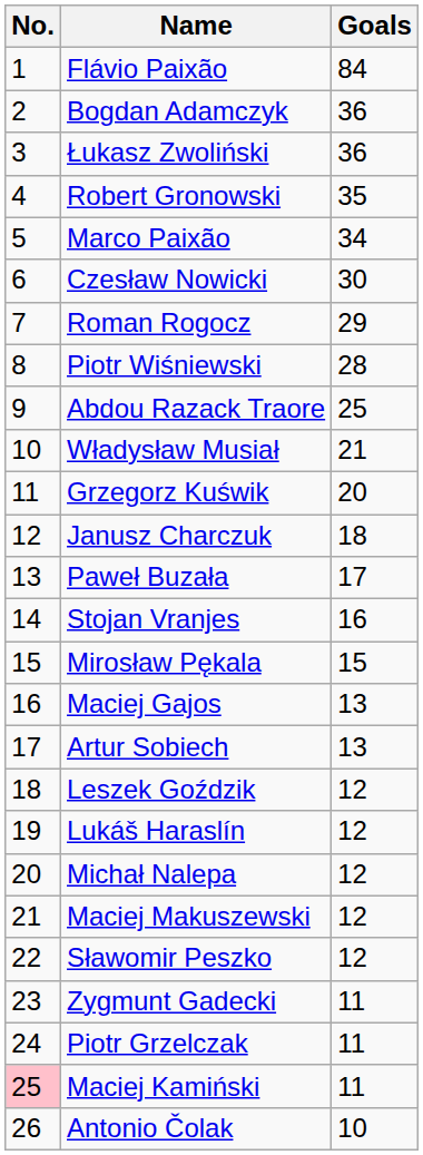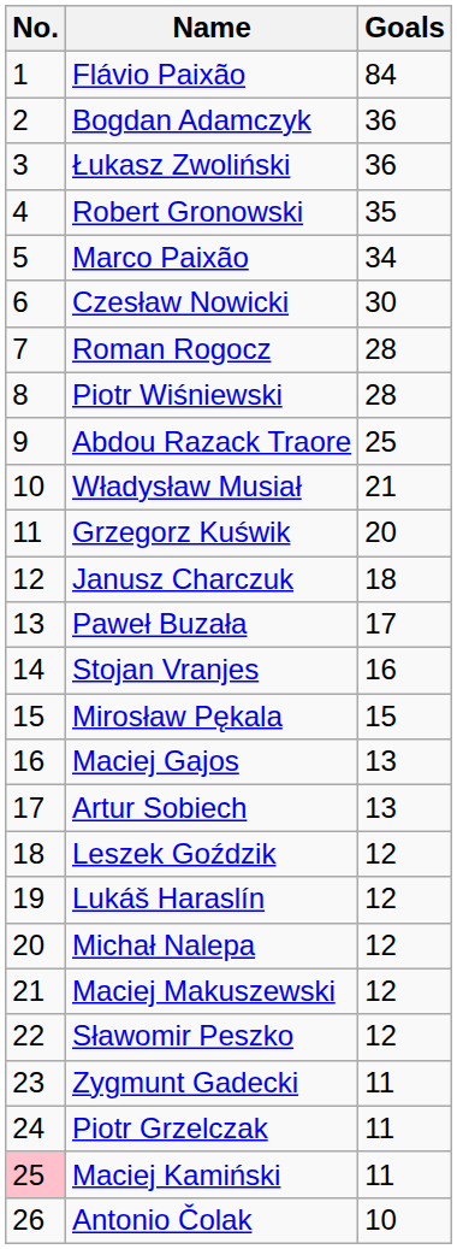Roman Rogocz | Goals: 29 -> 28
